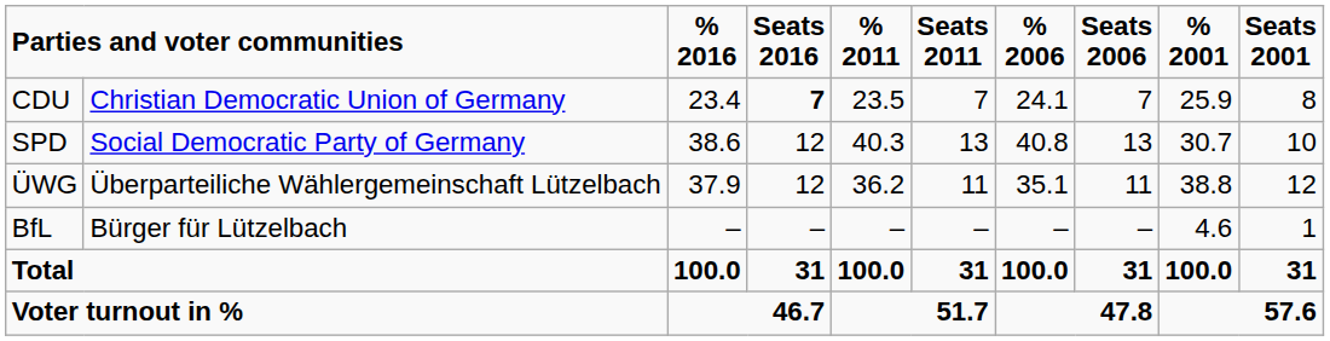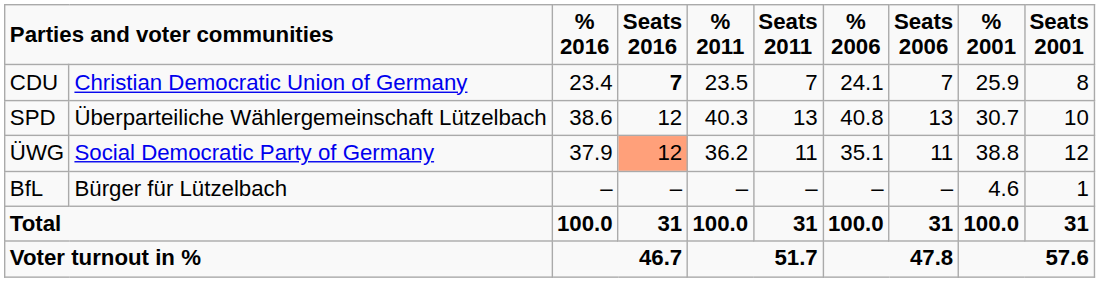SPD | column 2: Social Democratic Party of Germany -> Überparteiliche Wählergemeinschaft Lützelbach
ÜWG | column 2: Überparteiliche Wählergemeinschaft Lützelbach -> Social Democratic Party of Germany
ÜWG | Seats 2016: no background -> lightsalmon background
